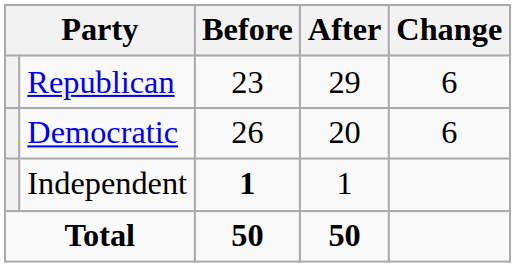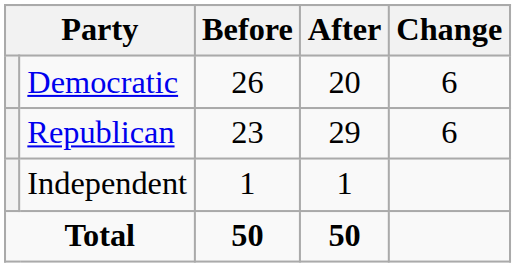rows swapped: Republican <-> Democratic
Independent | Before: bold -> normal
